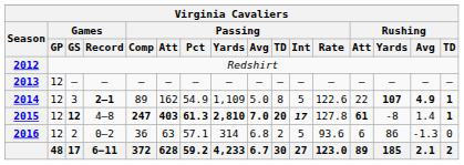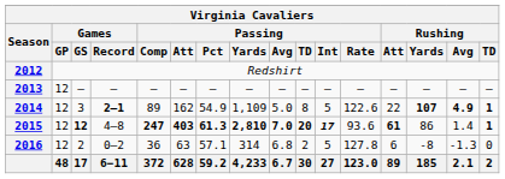2015 | Virginia Cavaliers / Passing / Rate: 127.8 -> 93.6
2015 | Virginia Cavaliers / Rushing / Yards: -8 -> 86
2016 | Virginia Cavaliers / Passing / Rate: 93.6 -> 127.8
2016 | Virginia Cavaliers / Rushing / Yards: 86 -> -8
